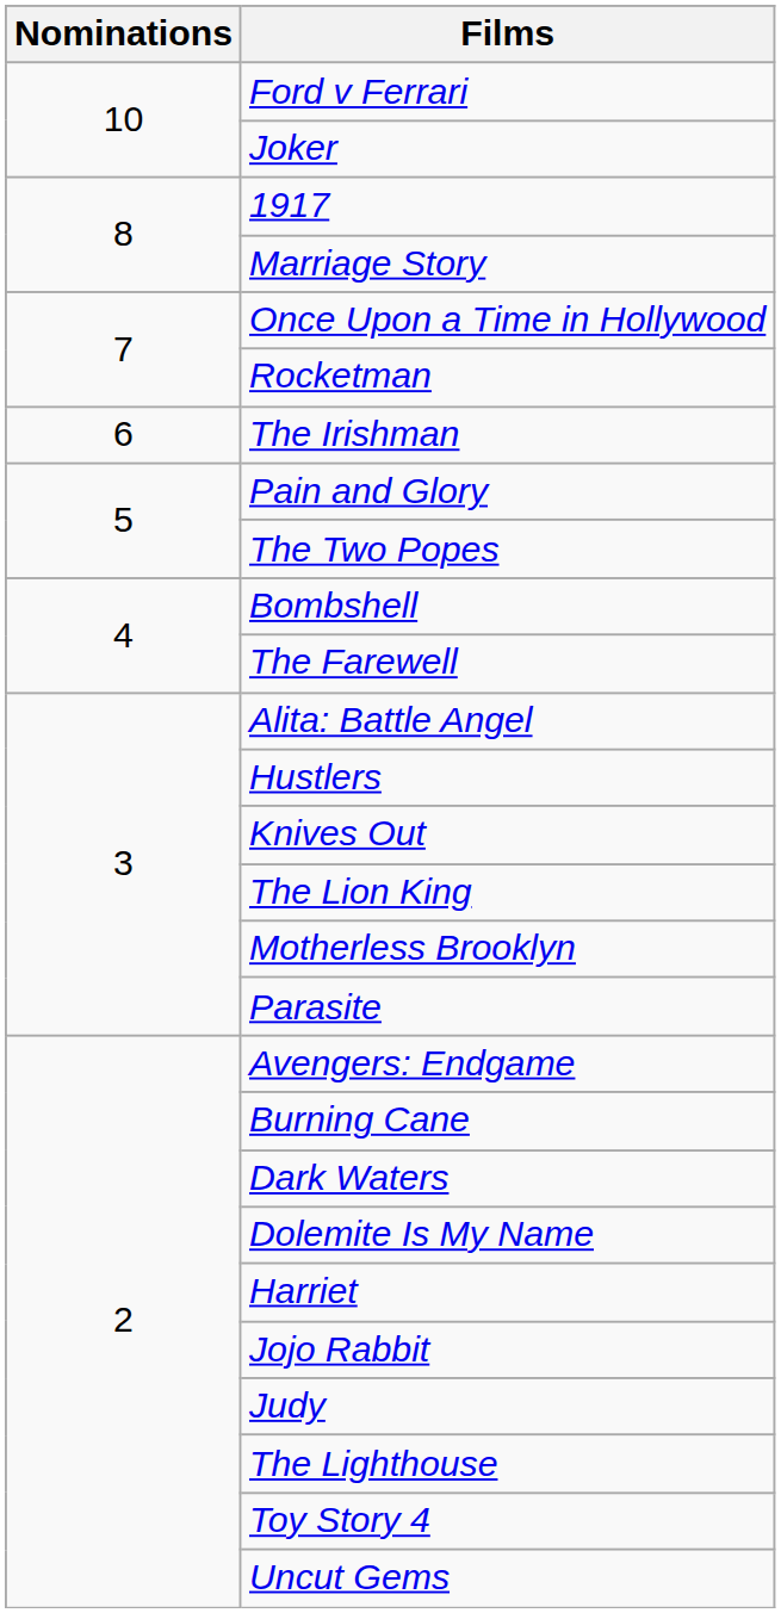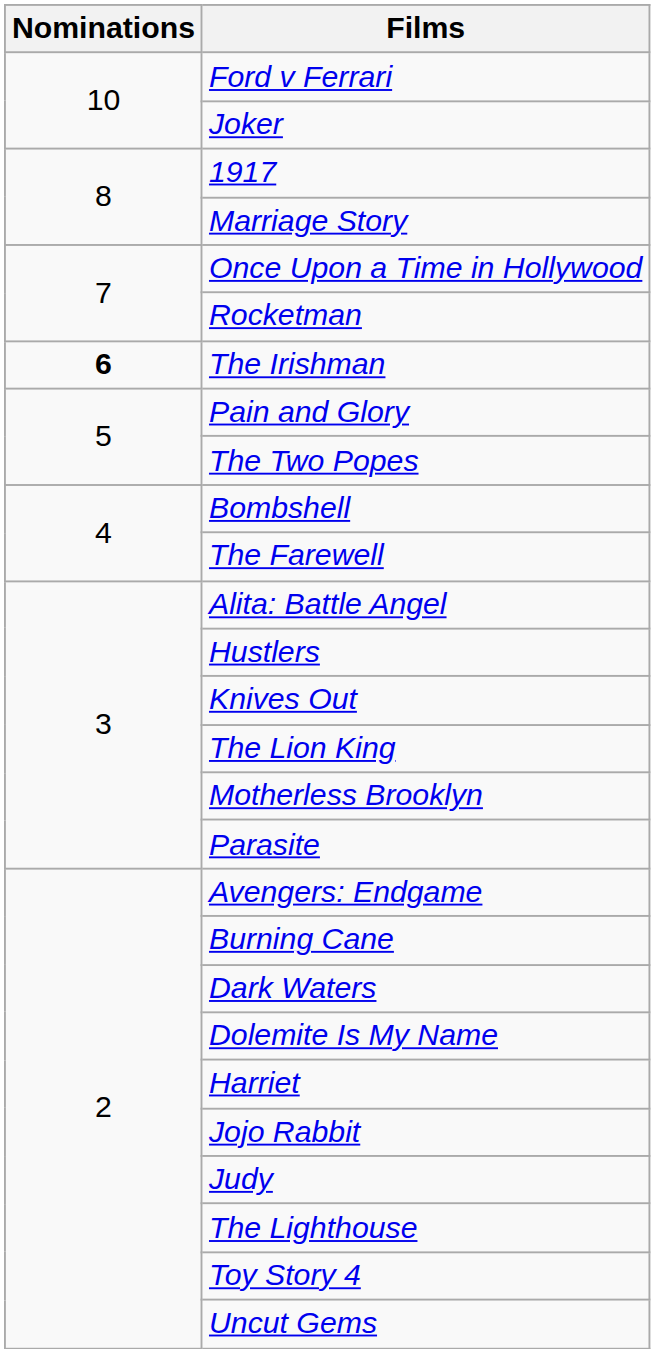The Irishman | Nominations: normal -> bold
